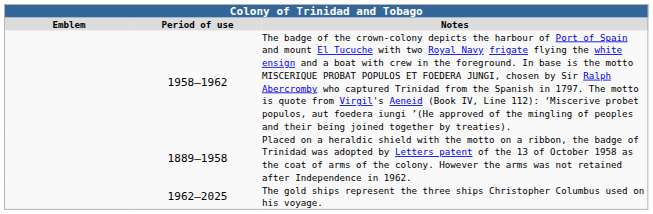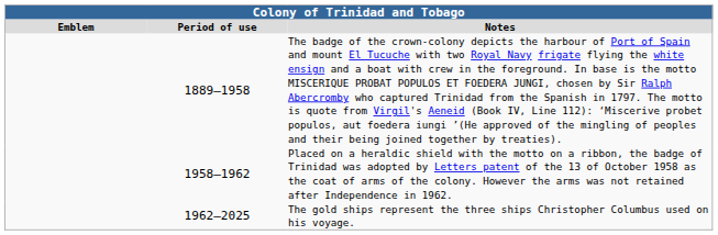row 3 | Period of use: 1958–1962 -> 1889–1958
row 4 | Period of use: 1889–1958 -> 1958–1962
